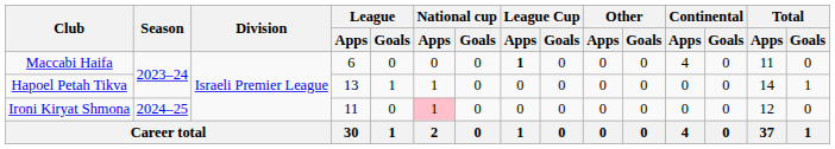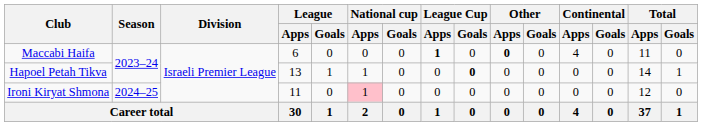Maccabi Haifa | Other / Apps: normal -> bold
Hapoel Petah Tikva | League Cup / Goals: normal -> bold
